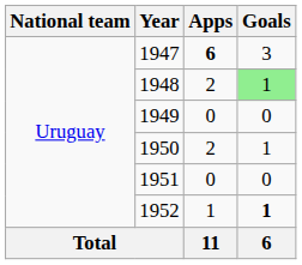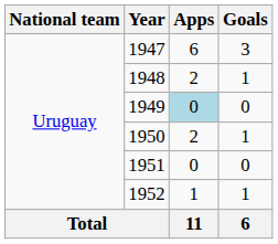1947 | Apps: bold -> normal
1948 | Goals: lightgreen background -> no background
1949 | Apps: no background -> lightblue background
1952 | Goals: bold -> normal
